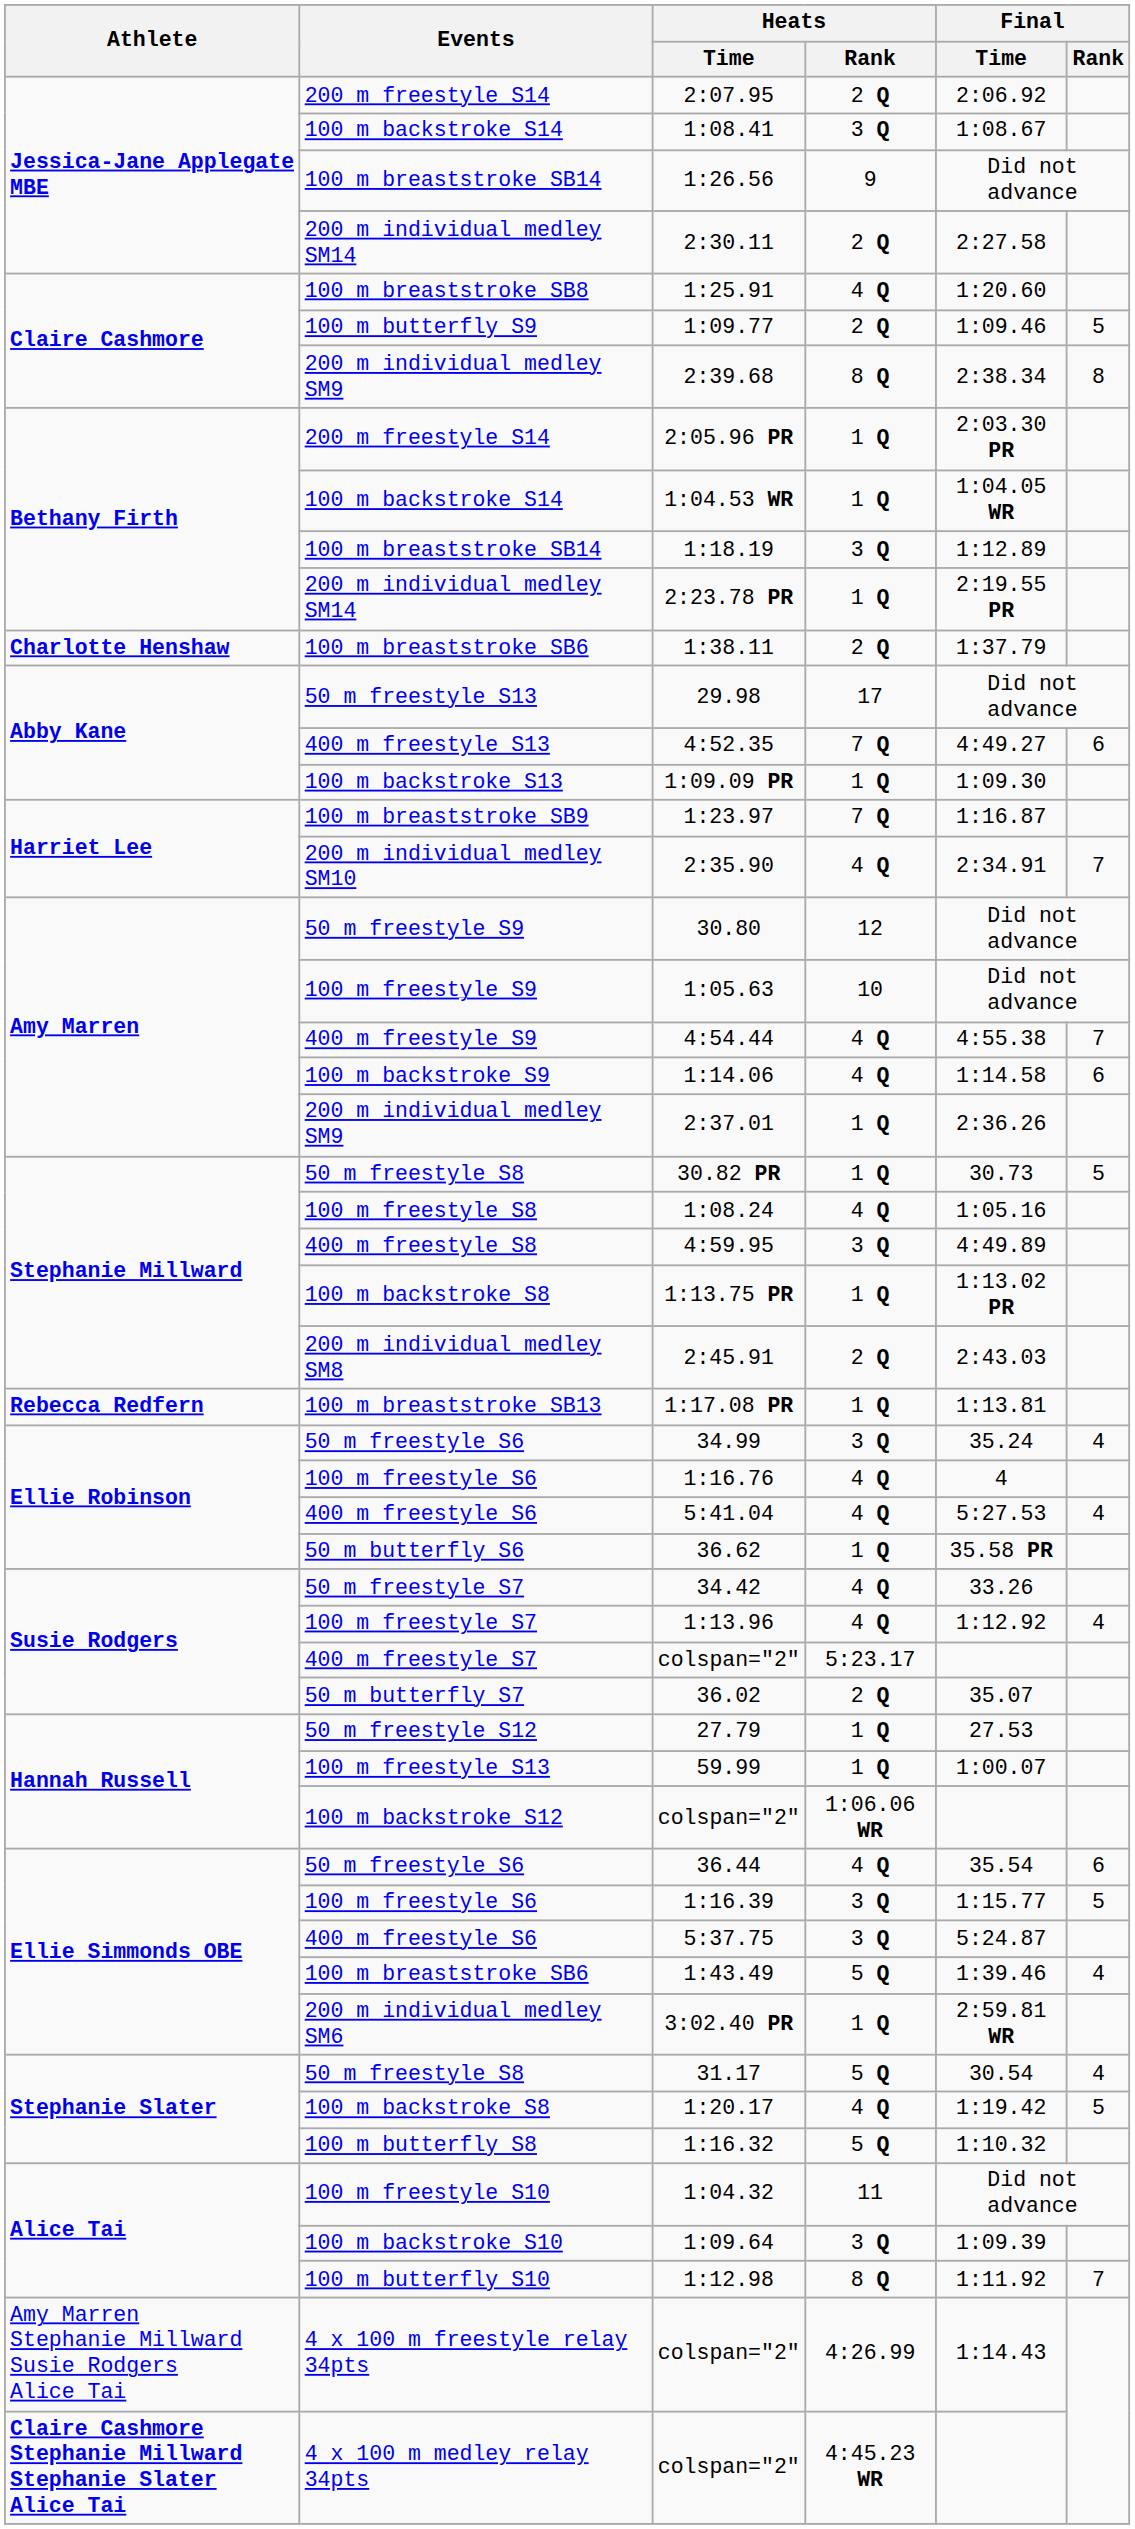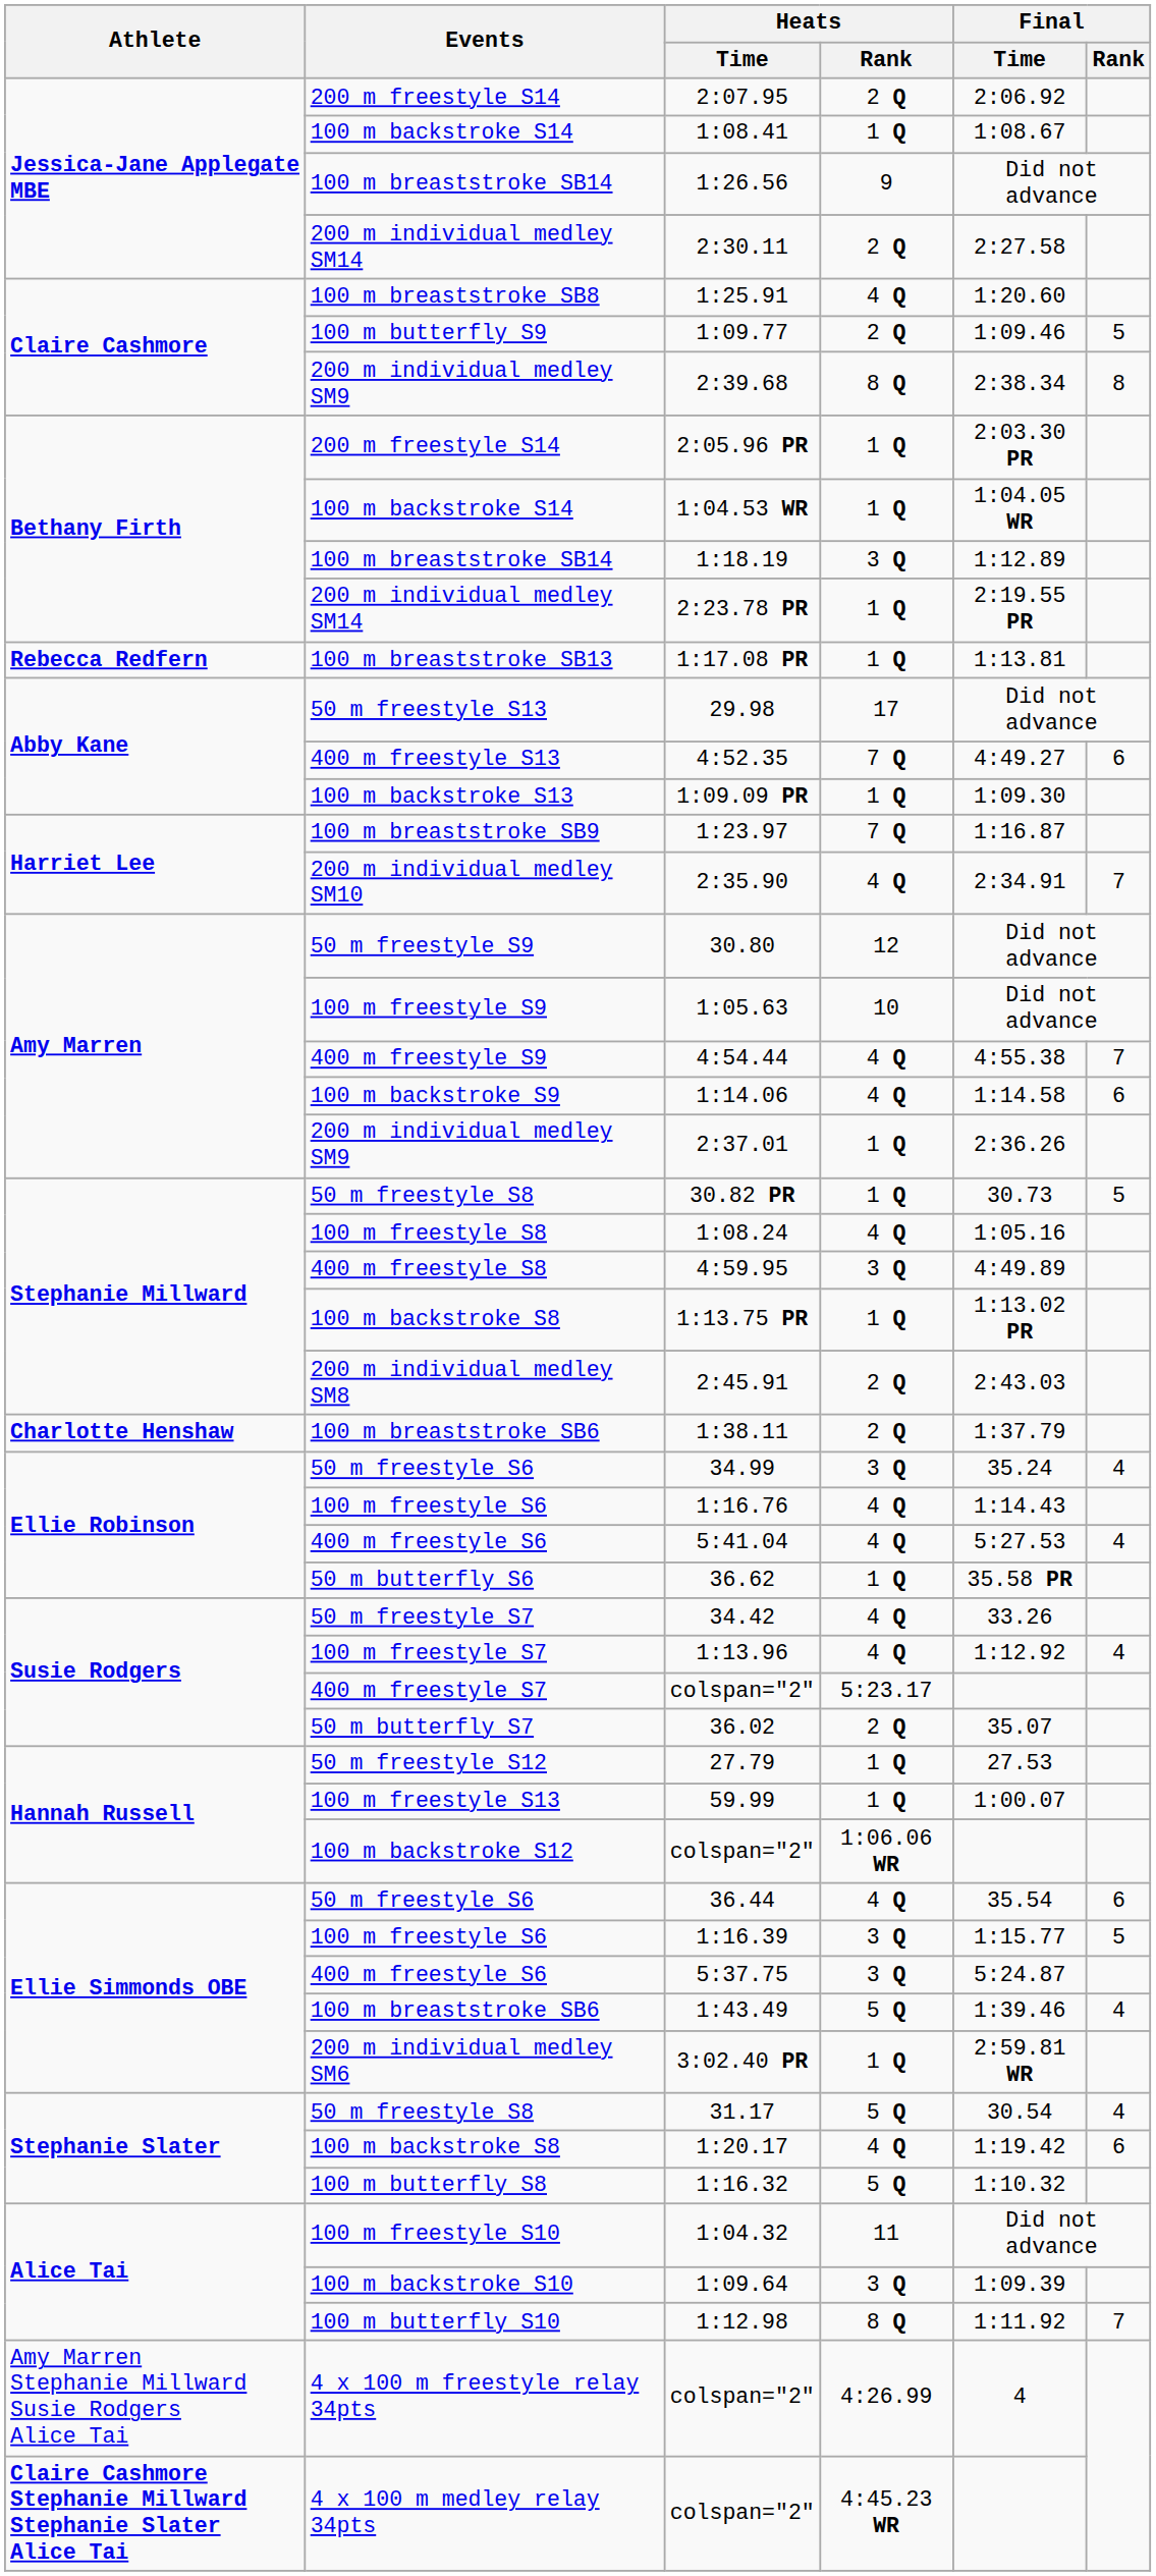1:08.41 | Heats / Rank: 3 Q -> 1 Q
rows swapped: 1:38.11 <-> 1:17.08 PR
1:16.76 | Final / Time: 4 -> 1:14.43
1:20.17 | Final / Rank: 5 -> 6
4 x 100 m freestyle relay 34pts / colspan="2" | Final / Time: 1:14.43 -> 4
